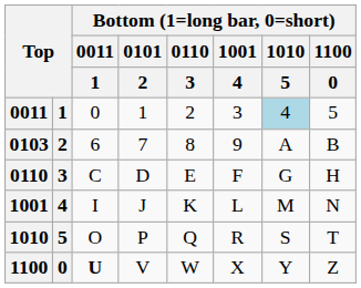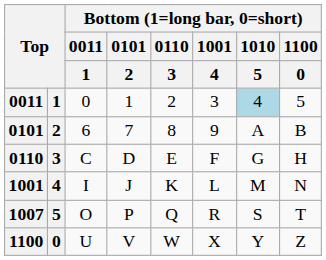row 5 | column 1: 0103 -> 0101
row 8 | column 1: 1010 -> 1007
row 9 | Bottom (1=long bar, 0=short) / 0011 / 1: bold -> normal
